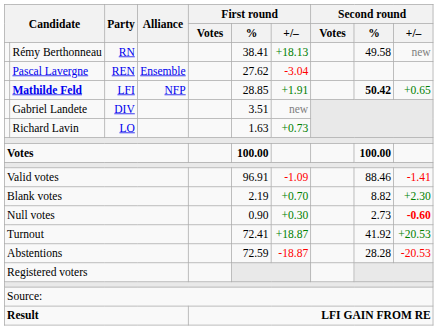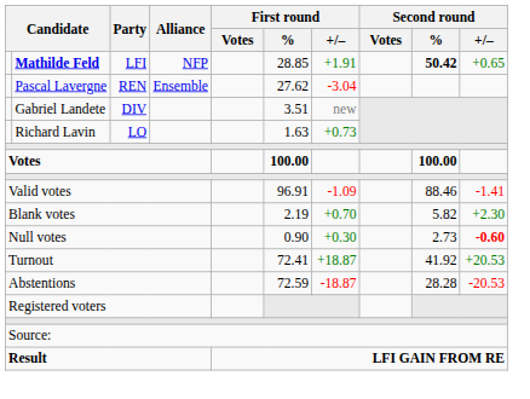- row: Rémy Berthonneau | RN | 38.41 | +18.13 | 49.58 | new
rows swapped: Mathilde Feld <-> Pascal Lavergne
Blank votes | Second round / %: 8.82 -> 5.82
